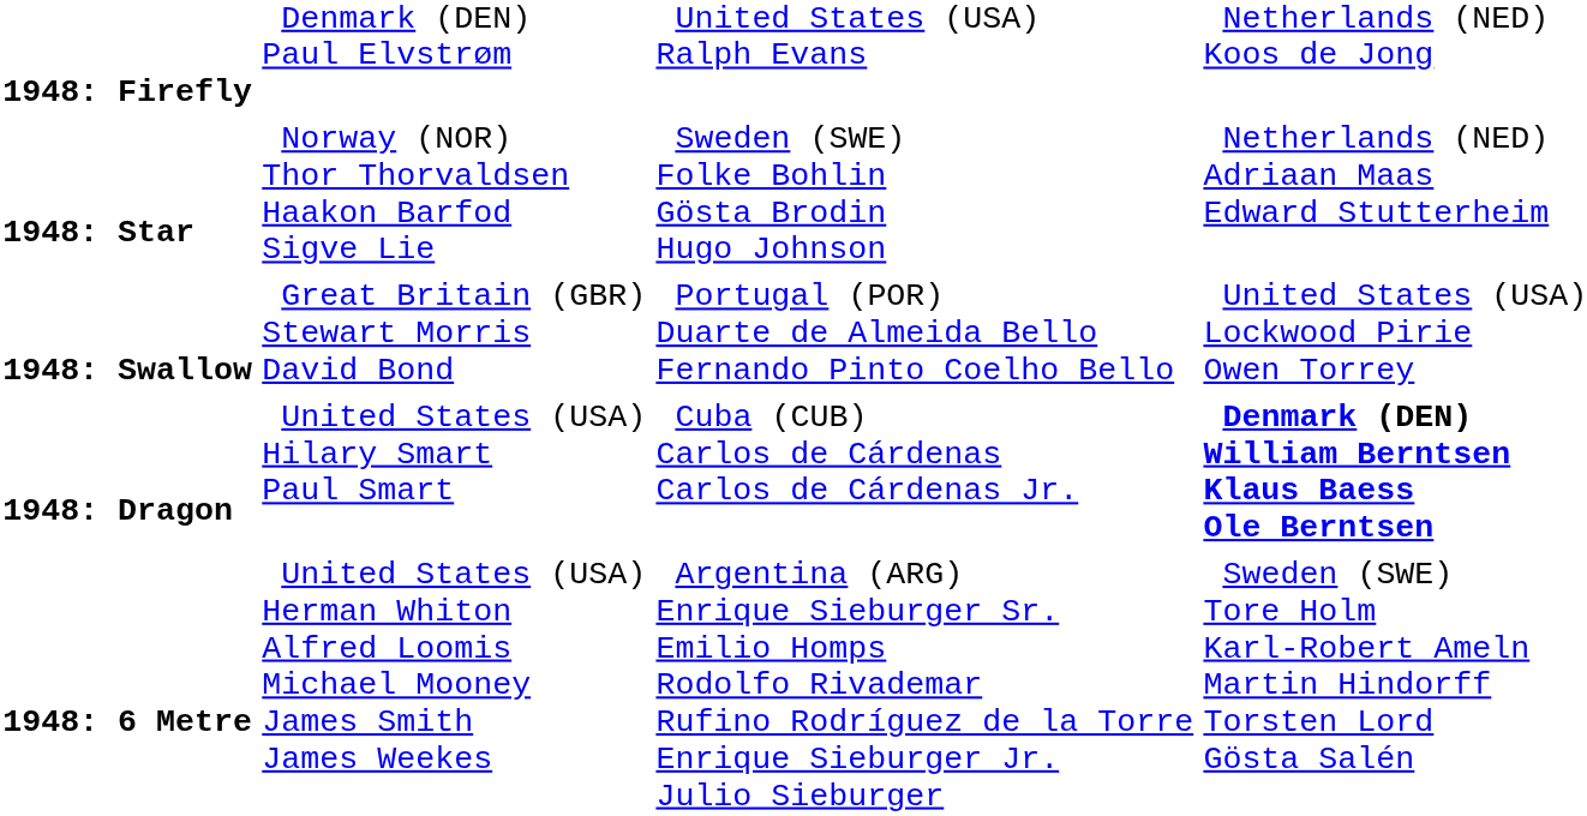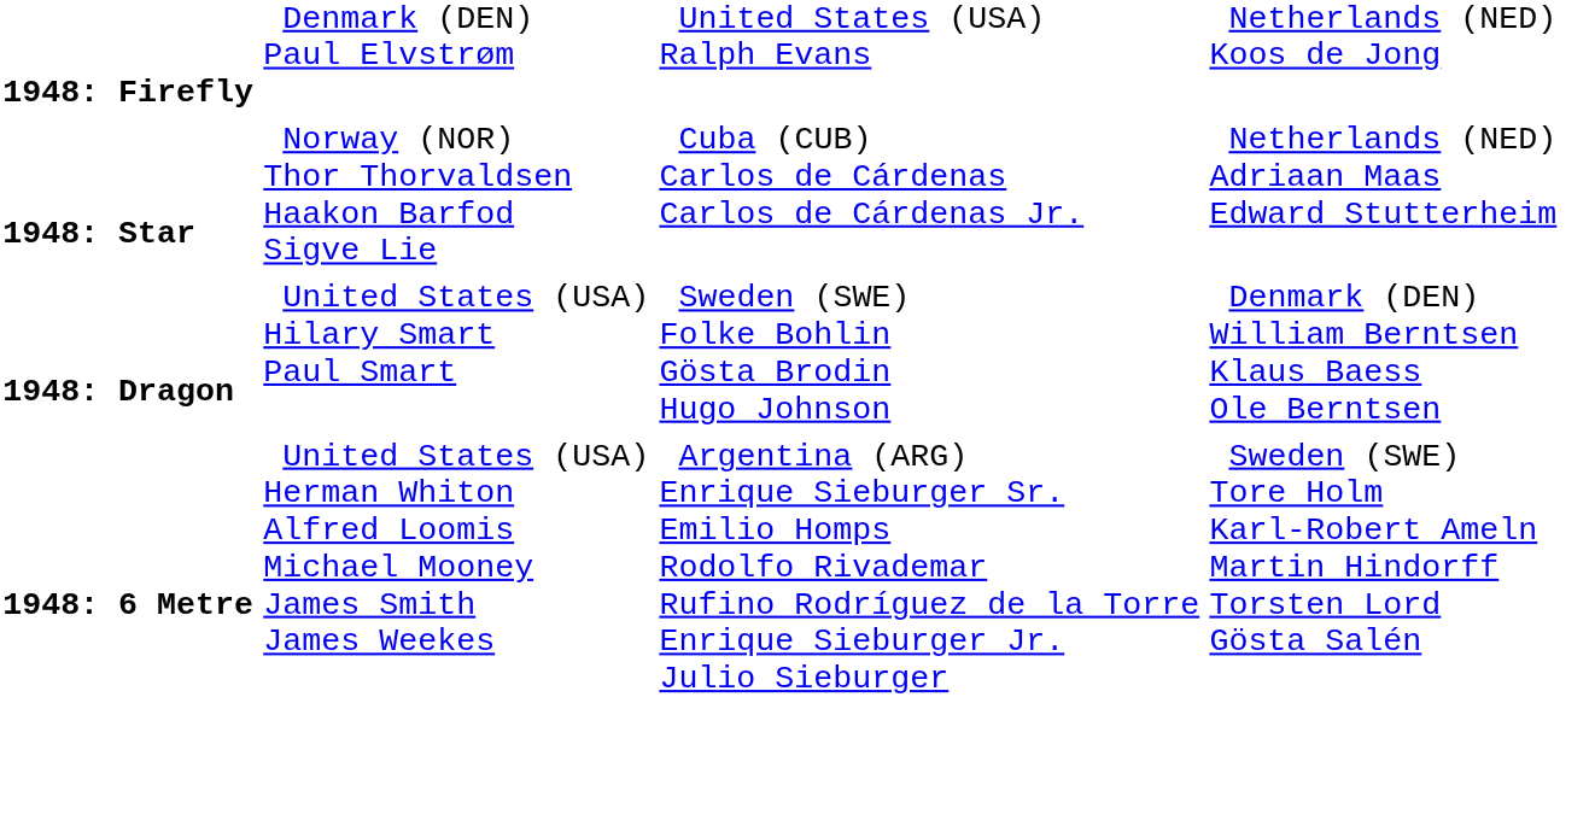1948: Star | column 3: Sweden (SWE) Folke Bohlin Gösta Brodin Hugo Johnson -> Cuba (CUB) Carlos de Cárdenas Carlos de Cárdenas Jr.
- row: 1948: Swallow | Great Britain (GBR) Stewart Morris David Bond | Portugal (POR) Duarte de Almeida Bello Fernando Pinto Coelho Bello | United States (USA) Lockwood Pirie Owen Torrey
1948: Dragon | column 3: Cuba (CUB) Carlos de Cárdenas Carlos de Cárdenas Jr. -> Sweden (SWE) Folke Bohlin Gösta Brodin Hugo Johnson
1948: Dragon | column 4: bold -> normal
